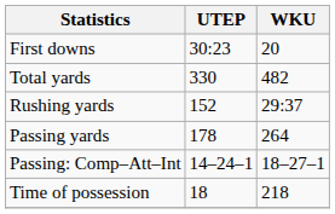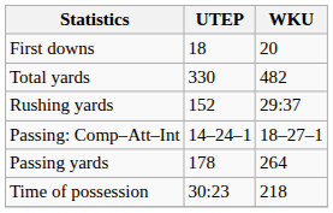First downs | UTEP: 30:23 -> 18
rows swapped: Passing yards <-> Passing: Comp–Att–Int
Time of possession | UTEP: 18 -> 30:23
